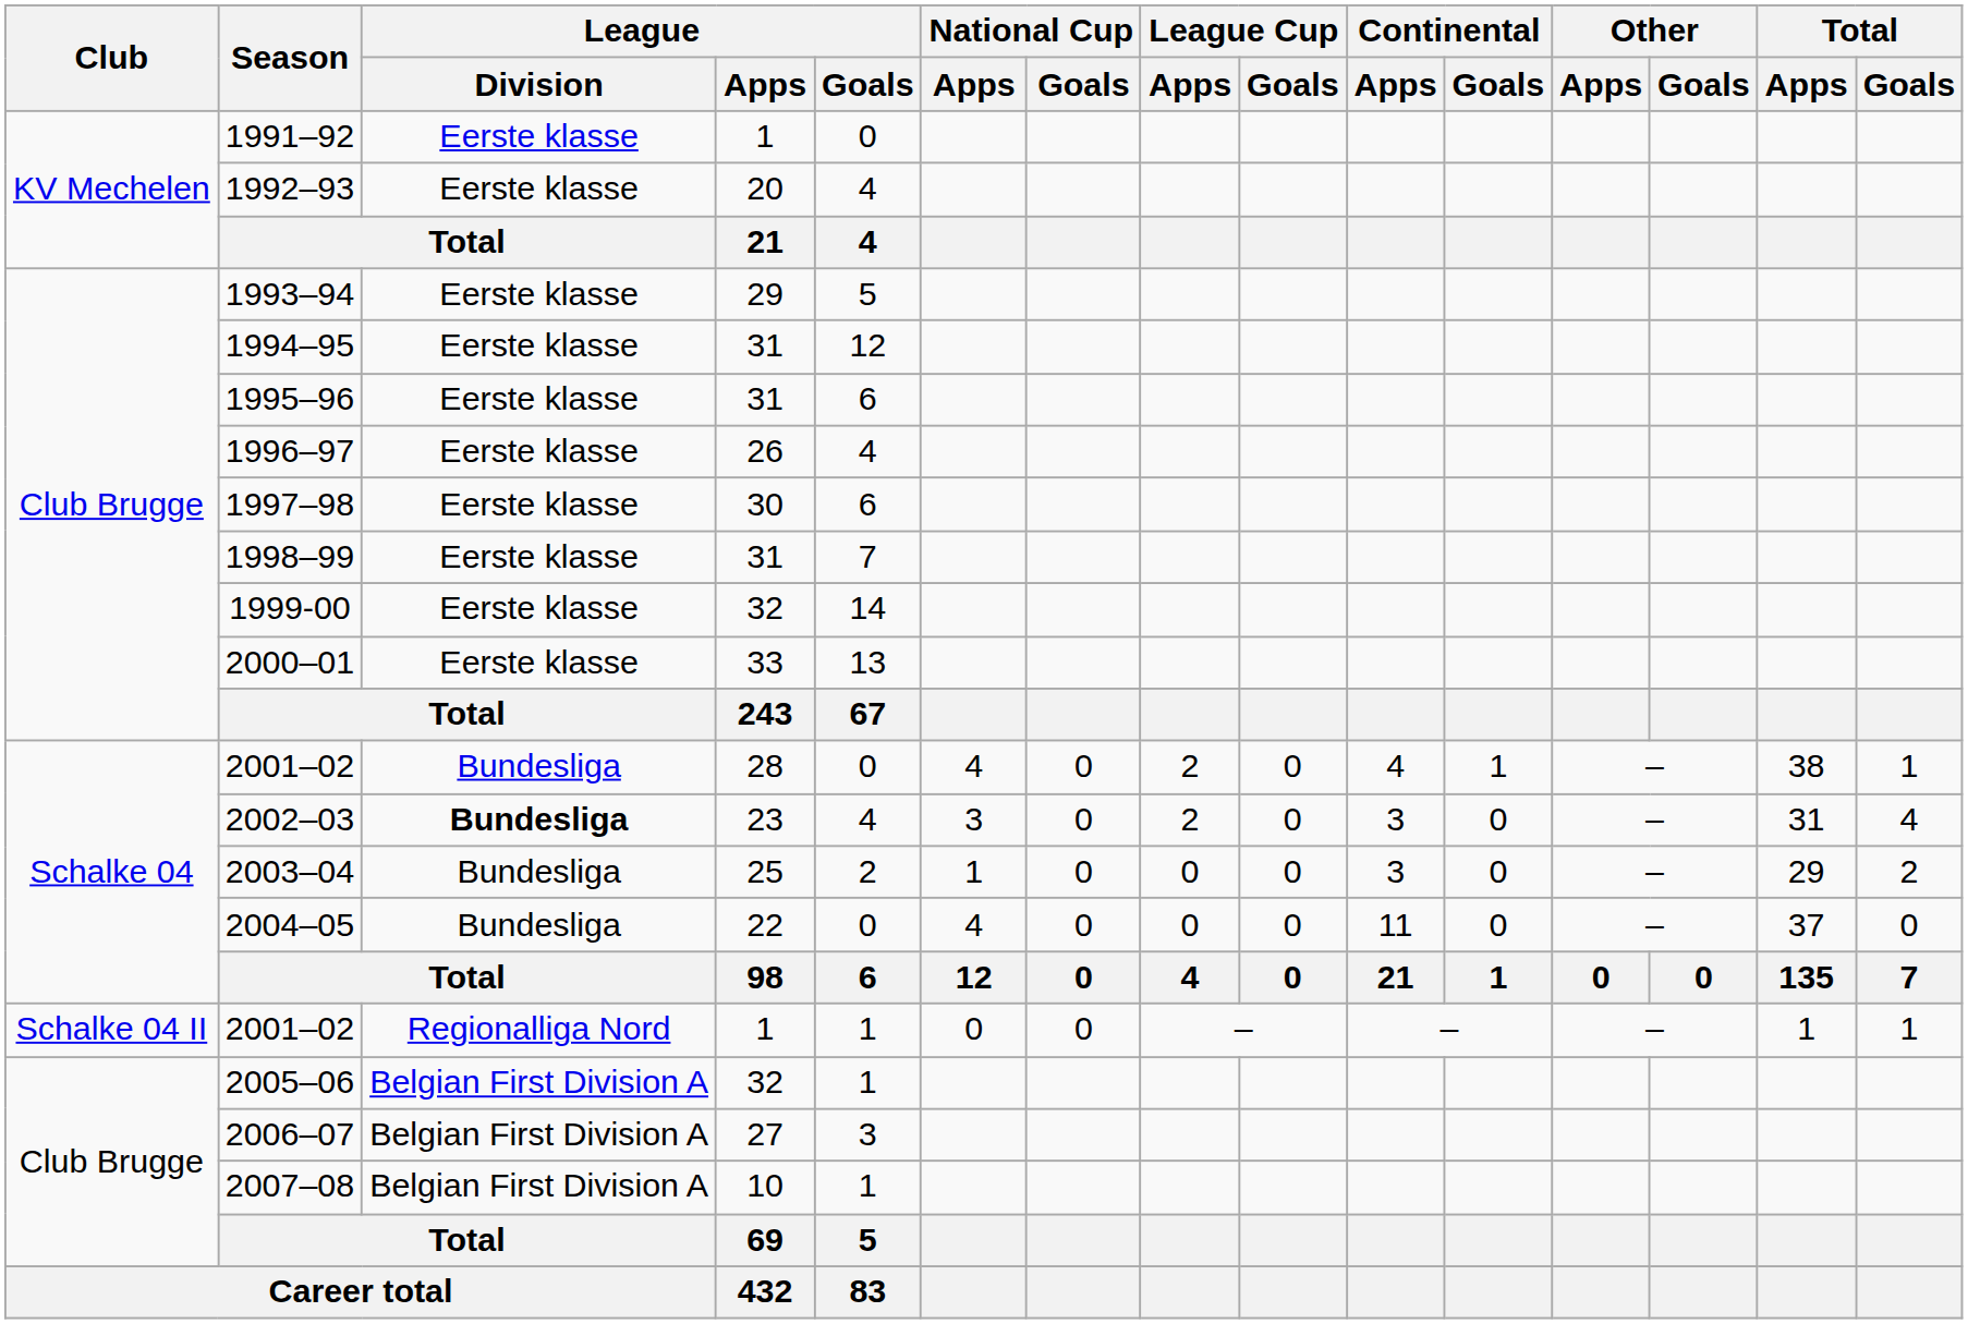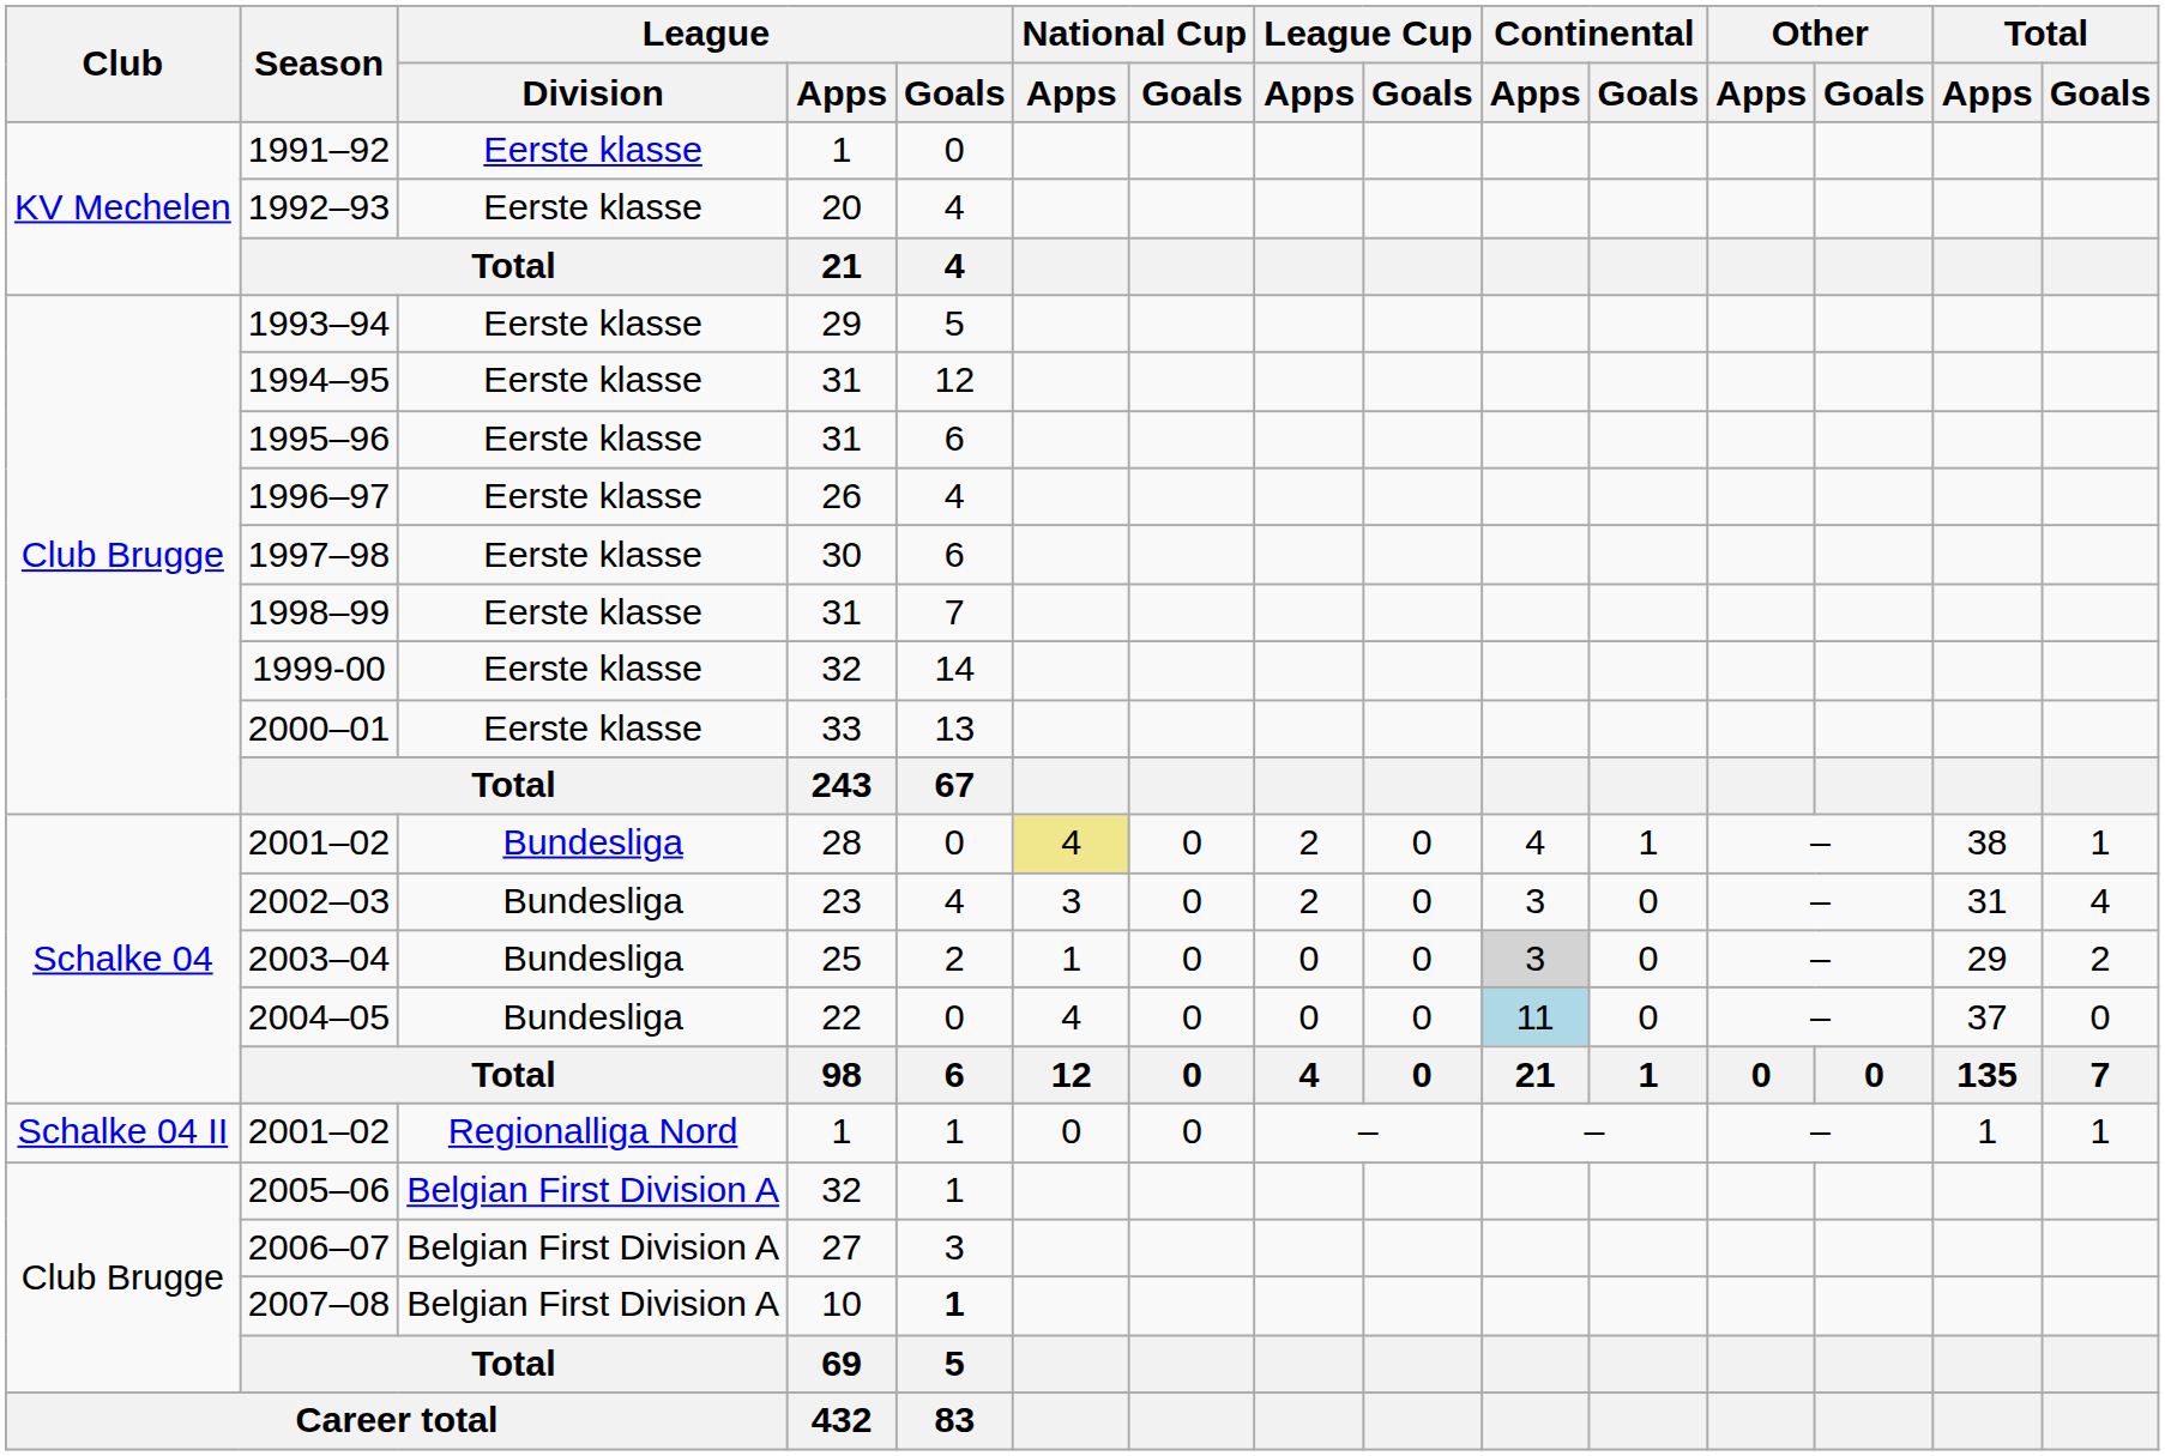2001–02 / 28 | National Cup / Apps: no background -> khaki background
2002–03 | League / Division: bold -> normal
2003–04 | Continental / Apps: no background -> lightgrey background
2004–05 | Continental / Apps: no background -> lightblue background
2007–08 | League / Goals: normal -> bold
